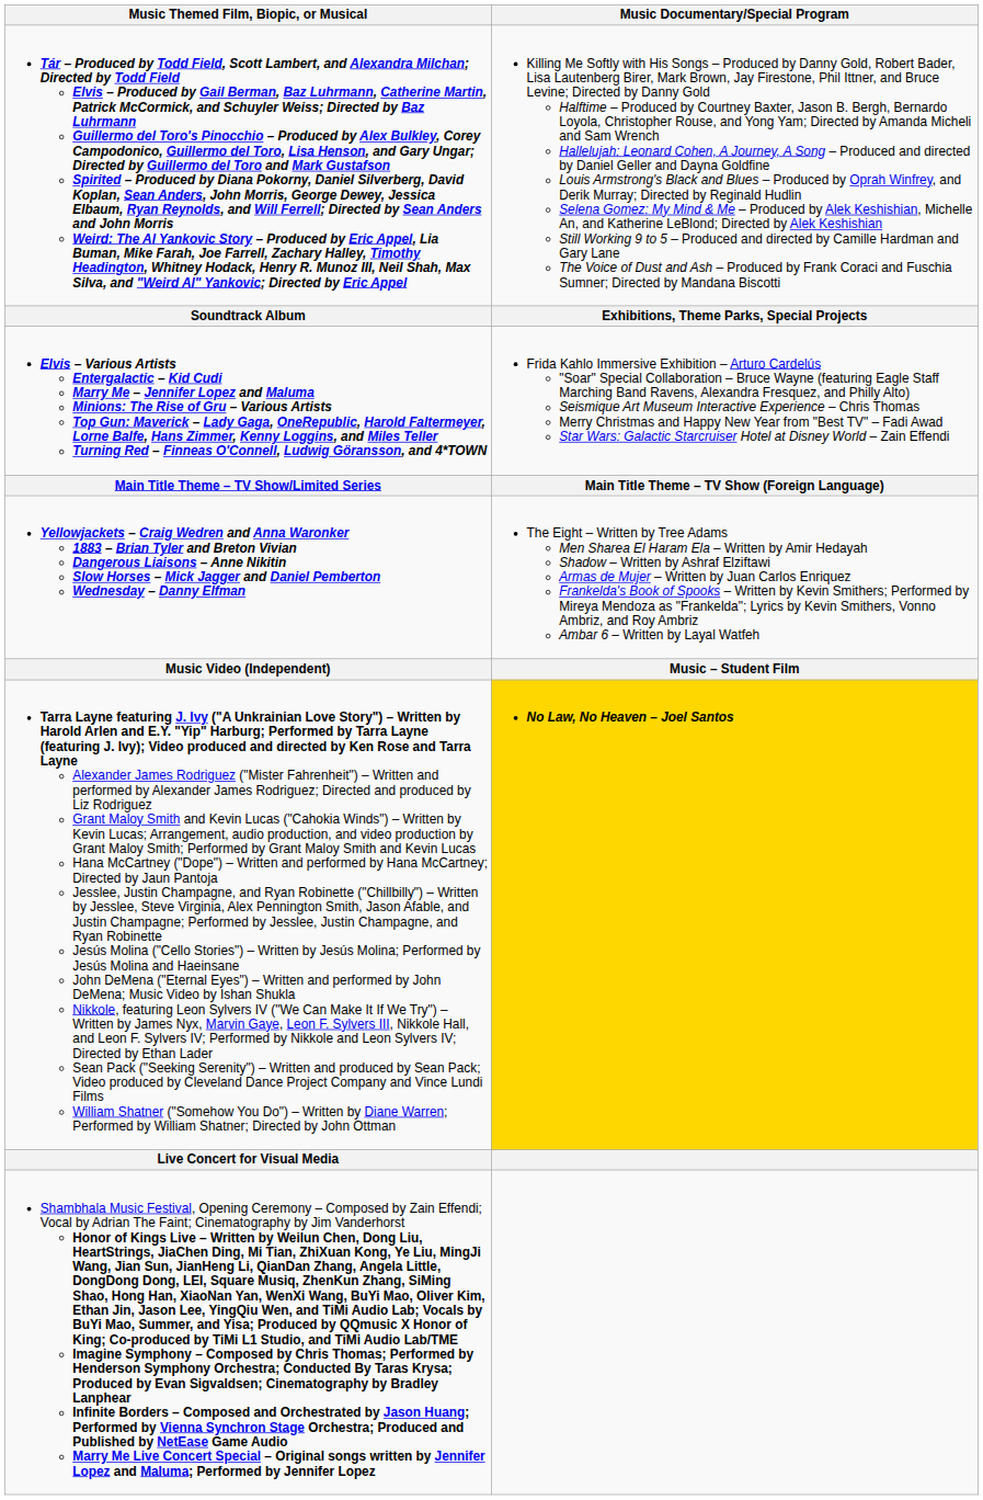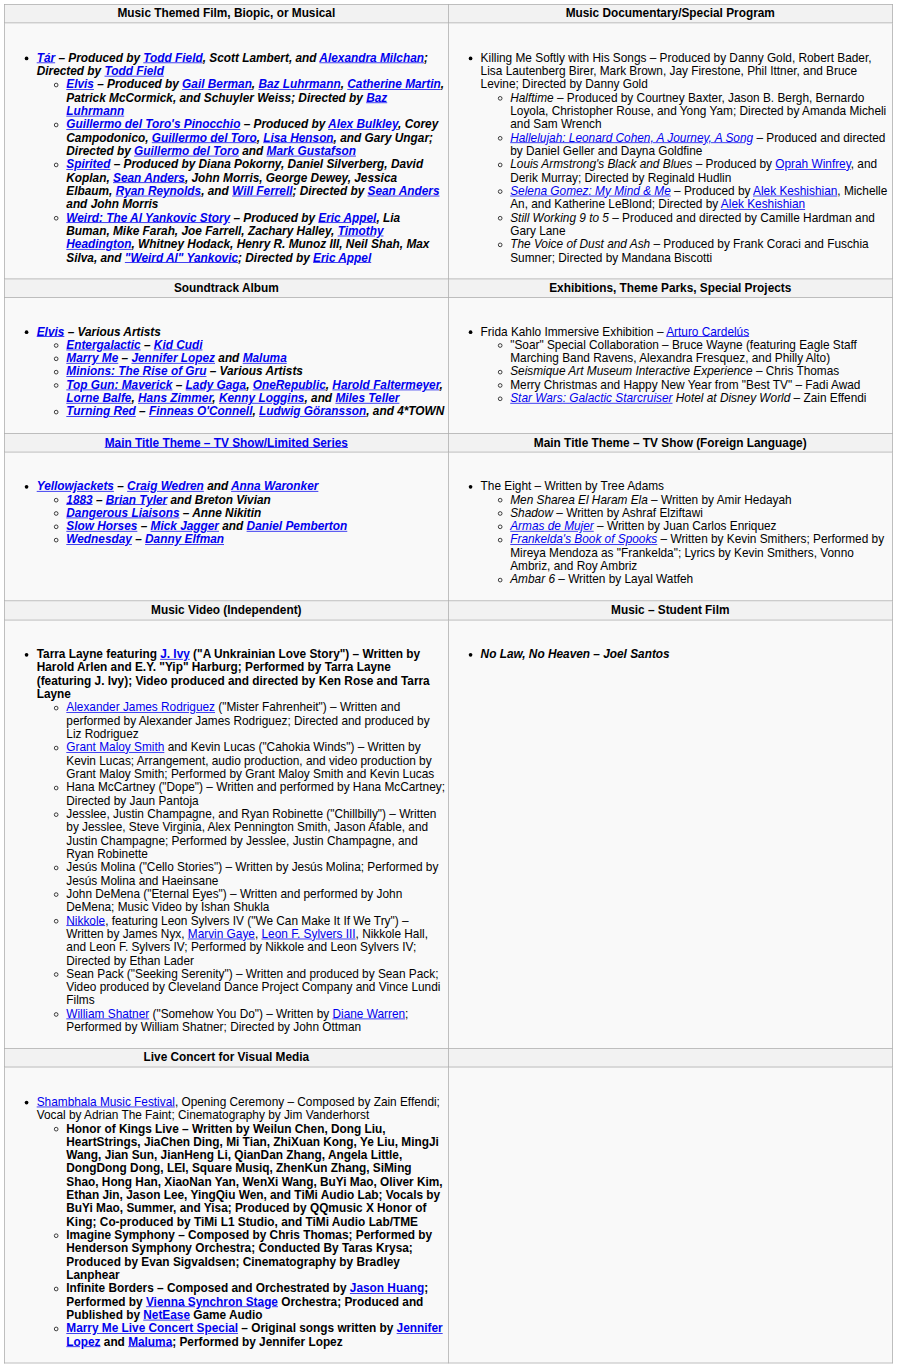row 8 | Music Documentary/Special Program: gold background -> no background
